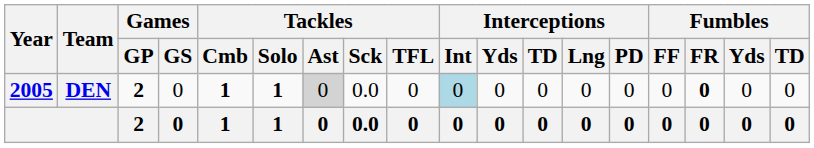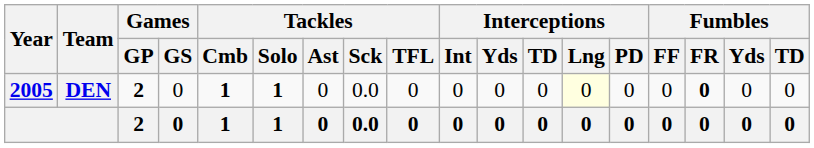DEN | Tackles / Ast: lightgrey background -> no background
DEN | Interceptions / Int: lightblue background -> no background
DEN | Interceptions / Lng: no background -> lightyellow background
